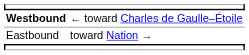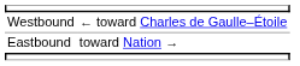row 1 | column 1: bold -> normal
